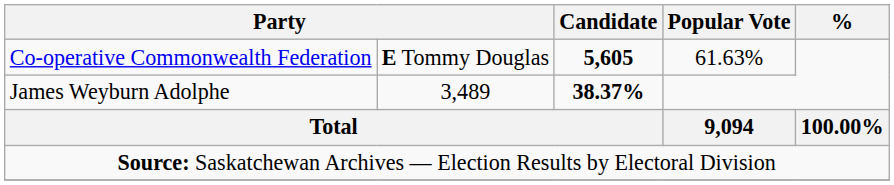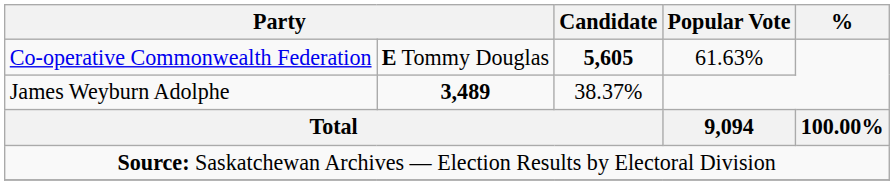James Weyburn Adolphe | column 2: normal -> bold
James Weyburn Adolphe | Candidate: bold -> normal
